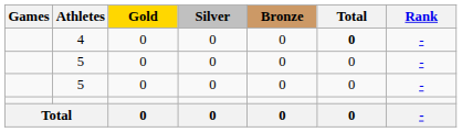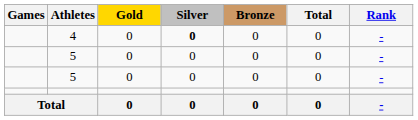4 | Silver: normal -> bold
4 | Total: bold -> normal
